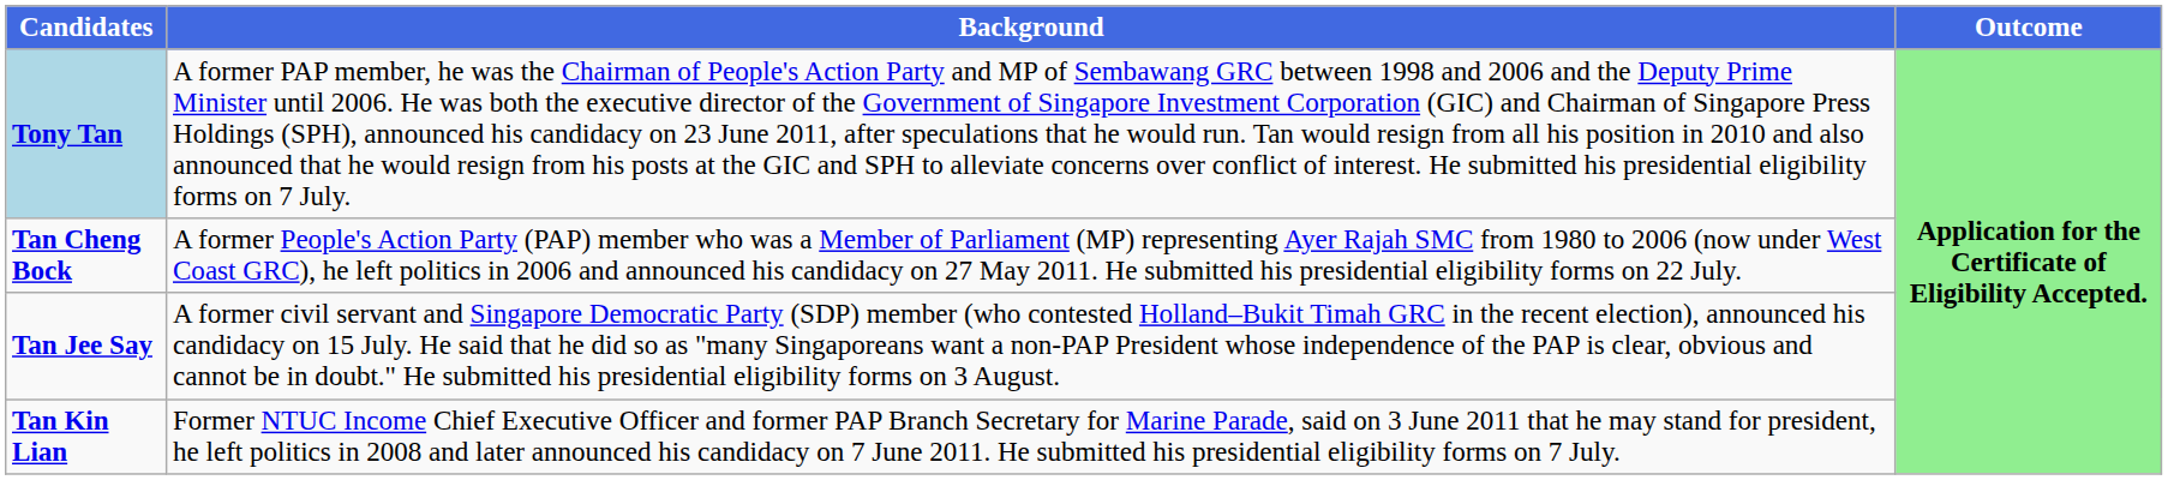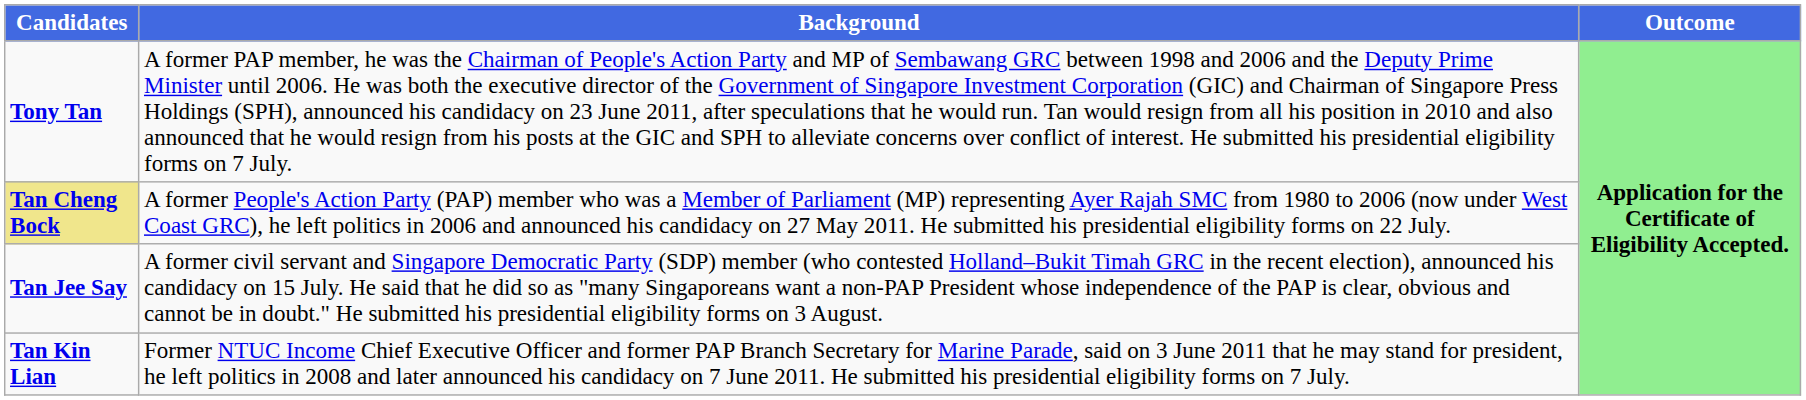Tony Tan | Candidates: lightblue background -> no background
Tan Cheng Bock | Candidates: no background -> khaki background
